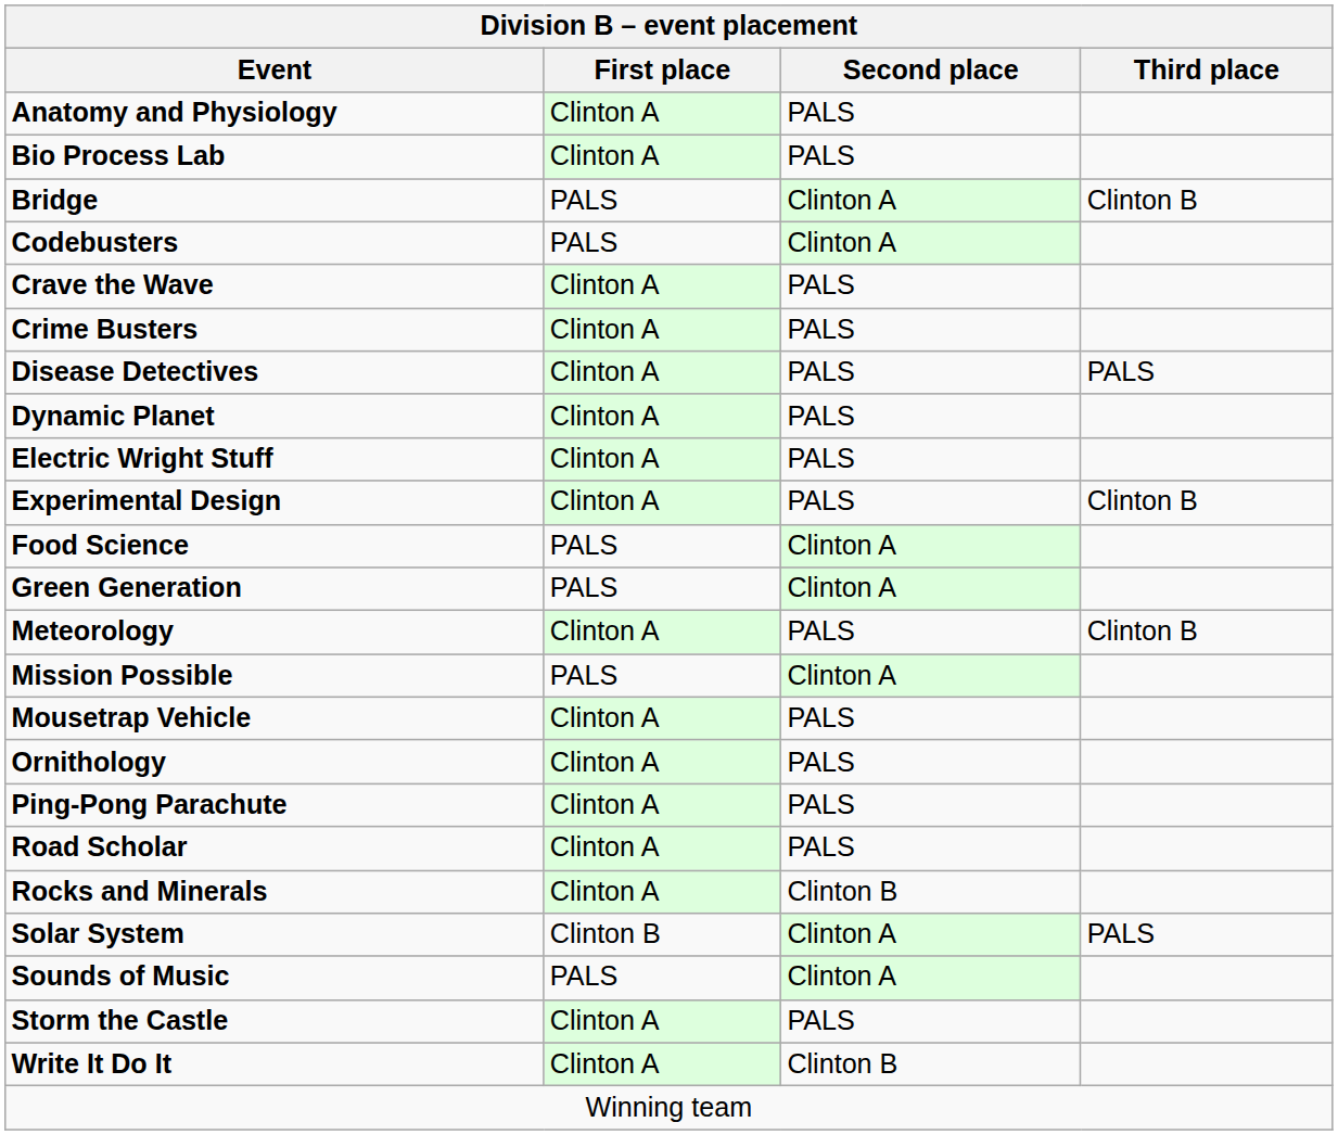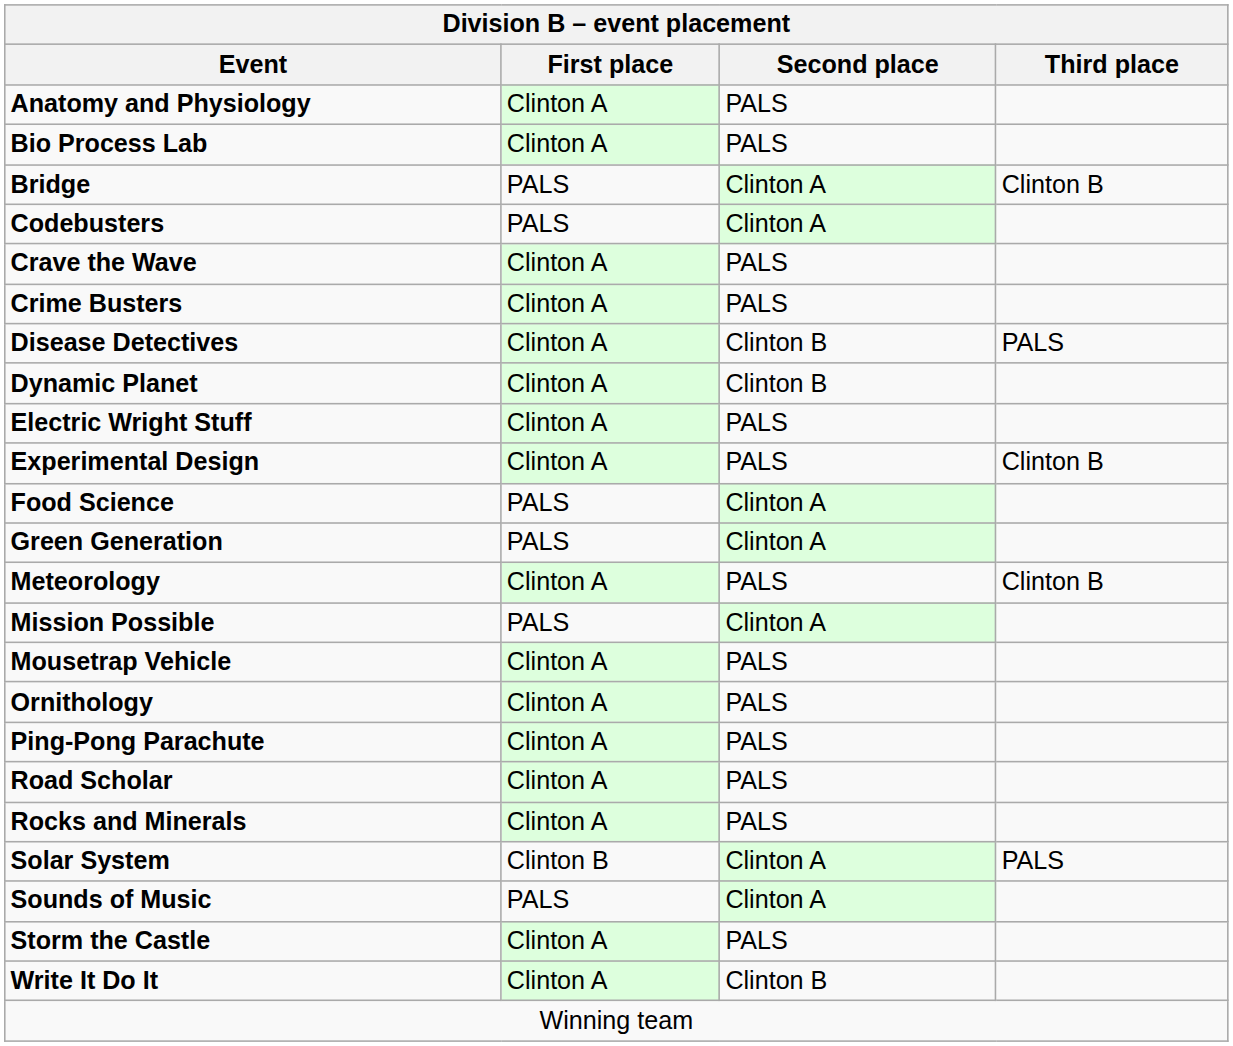Disease Detectives | Division B – event placement / Second place: PALS -> Clinton B
Dynamic Planet | Division B – event placement / Second place: PALS -> Clinton B
Rocks and Minerals | Division B – event placement / Second place: Clinton B -> PALS
